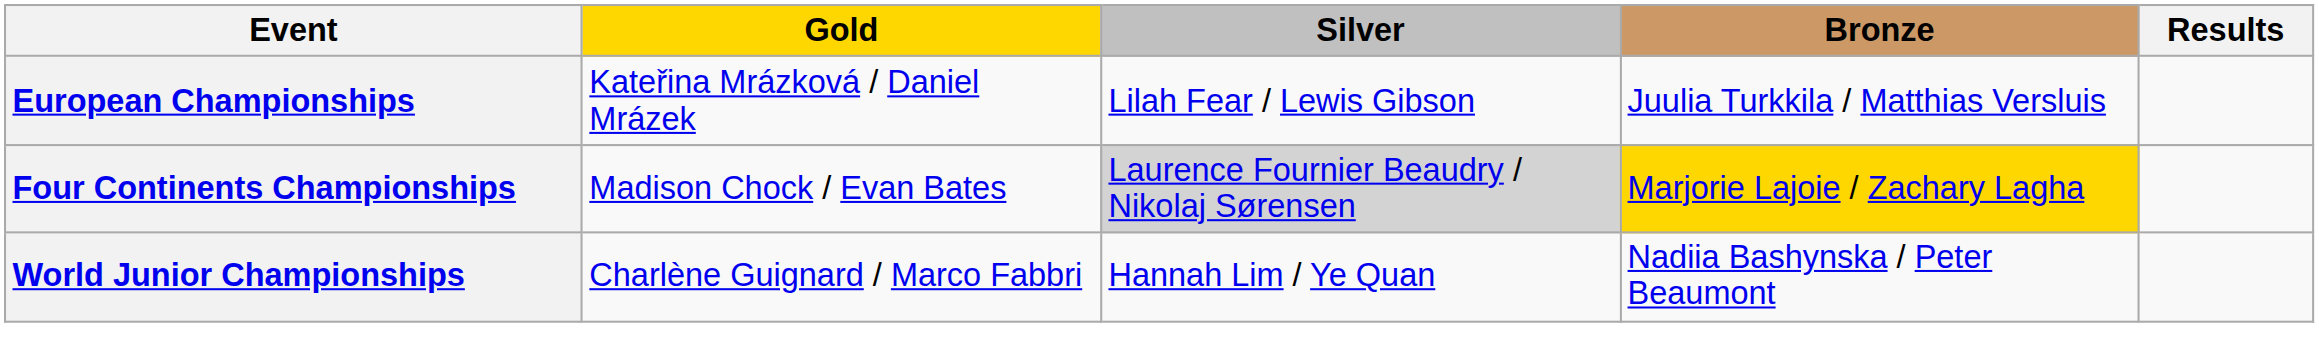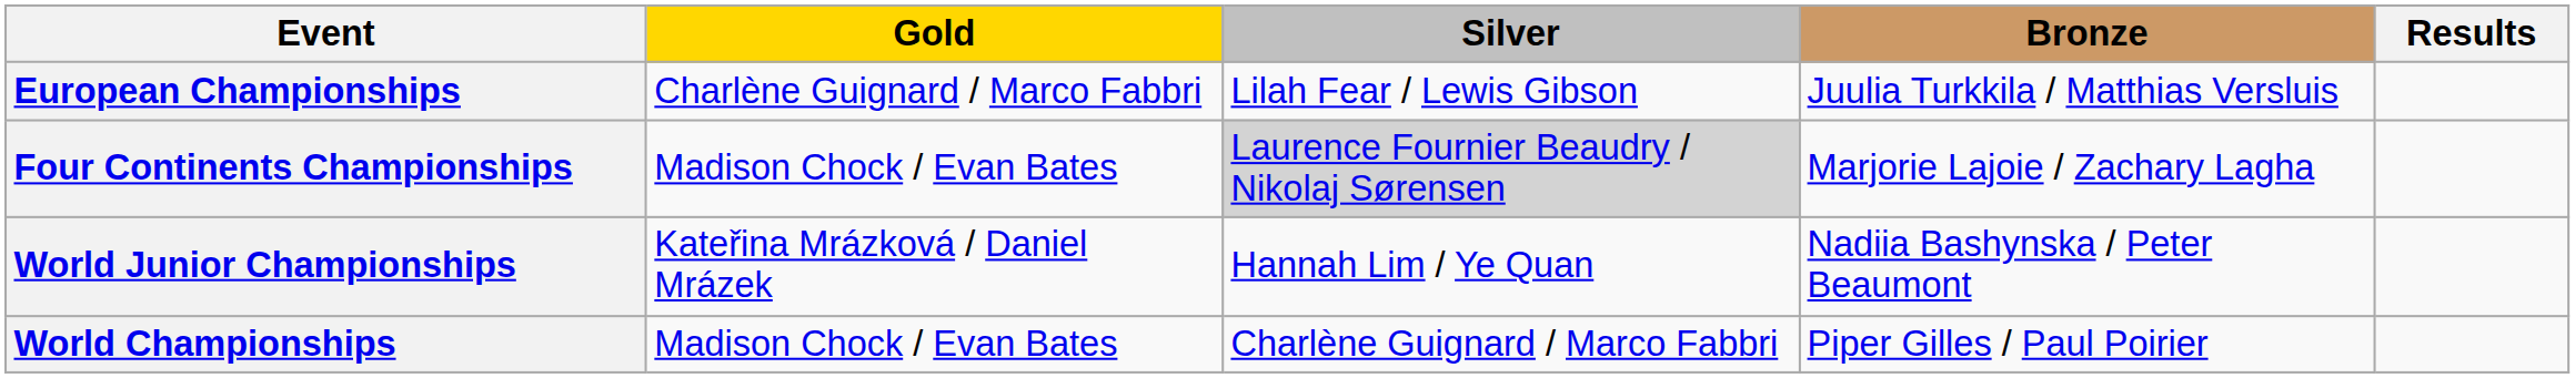European Championships | Gold: Kateřina Mrázková / Daniel Mrázek -> Charlène Guignard / Marco Fabbri
Four Continents Championships | Bronze: gold background -> no background
World Junior Championships | Gold: Charlène Guignard / Marco Fabbri -> Kateřina Mrázková / Daniel Mrázek
+ row: World Championships | Madison Chock / Evan Bates | Charlène Guignard / Marco Fabbri | Piper Gilles / Paul Poirier
